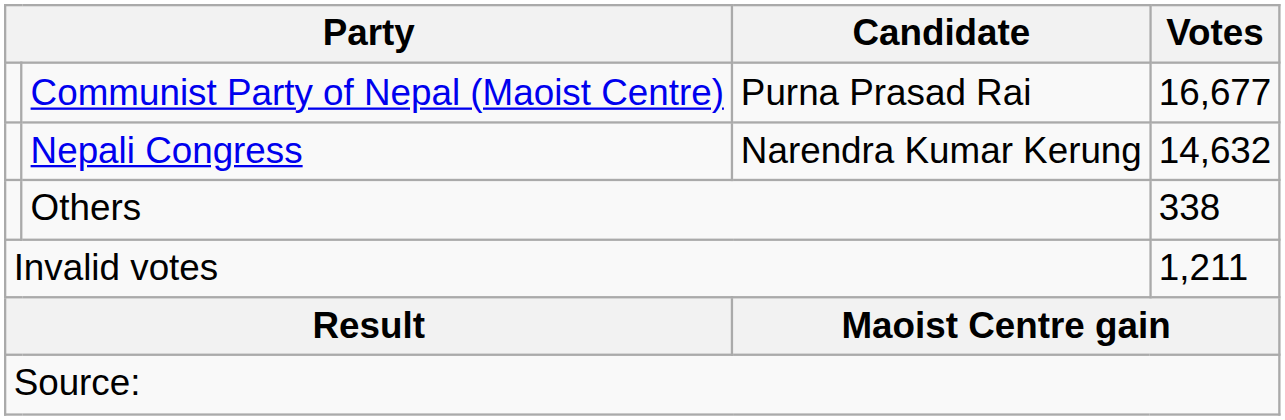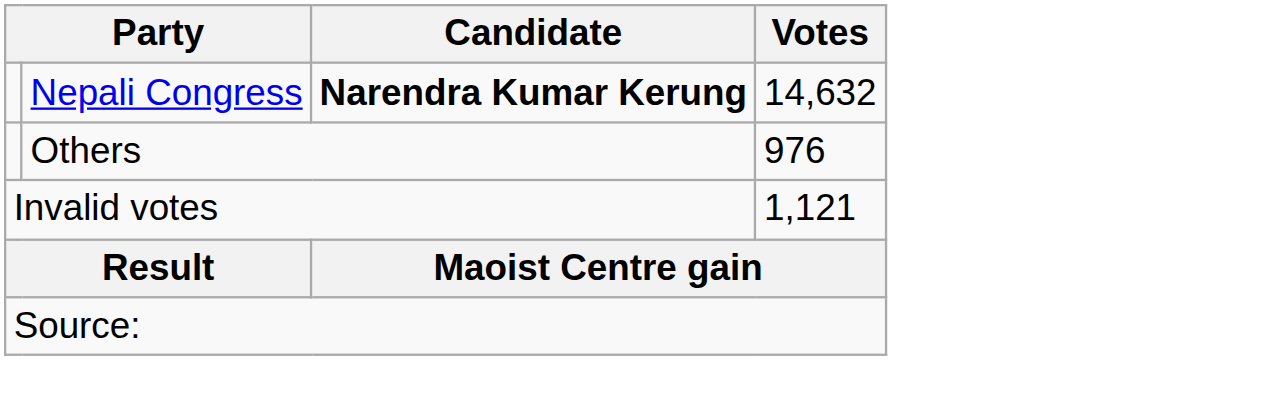- row: Communist Party of Nepal (Maoist Centre) | Purna Prasad Rai | 16,677
Nepali Congress | Candidate: normal -> bold
Others | Votes: 338 -> 976
Invalid votes | Votes: 1,211 -> 1,121
